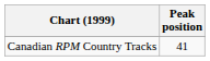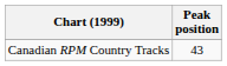Canadian RPM Country Tracks | Peak position: 41 -> 43
